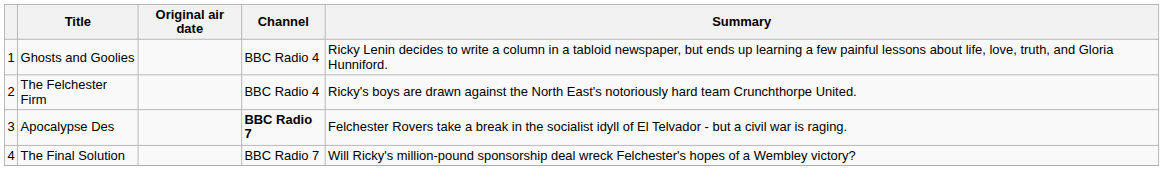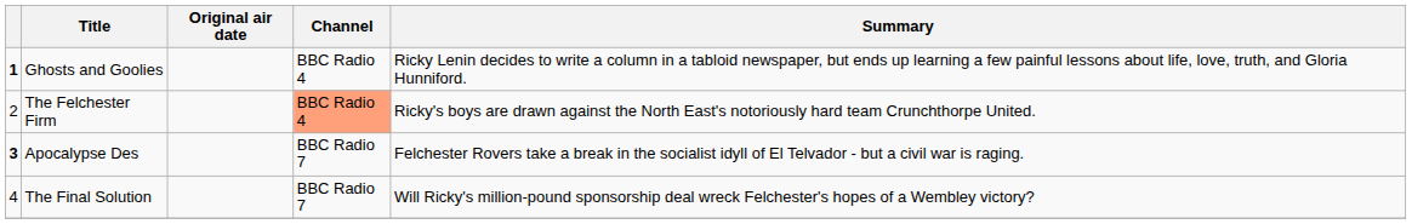Ghosts and Goolies | column 1: normal -> bold
The Felchester Firm | Channel: no background -> lightsalmon background
Apocalypse Des | column 1: normal -> bold
Apocalypse Des | Channel: bold -> normal
